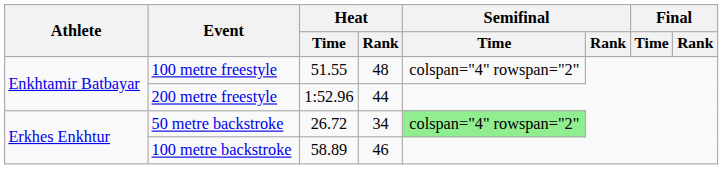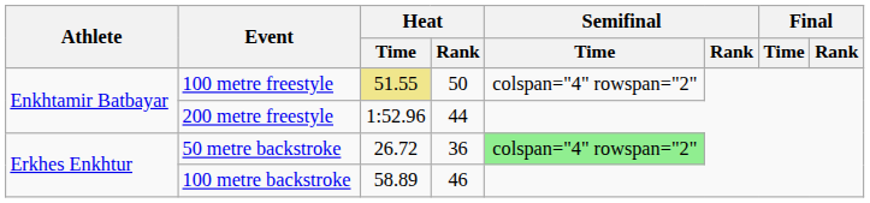100 metre freestyle | Heat / Time: no background -> khaki background
100 metre freestyle | Heat / Rank: 48 -> 50
50 metre backstroke | Heat / Rank: 34 -> 36
